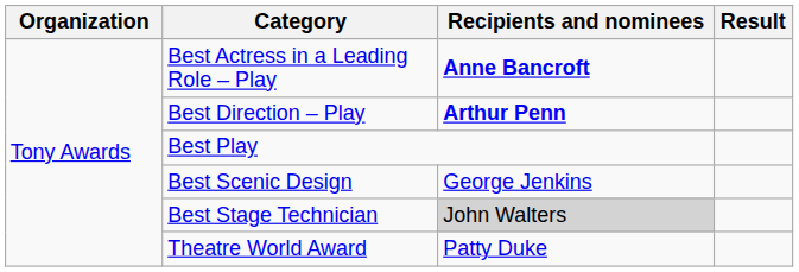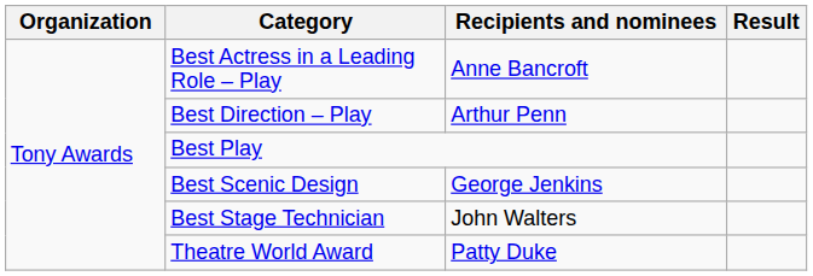Best Actress in a Leading Role – Play | Recipients and nominees: bold -> normal
Best Direction – Play | Recipients and nominees: bold -> normal
Best Stage Technician | Recipients and nominees: lightgrey background -> no background
